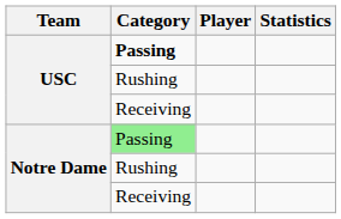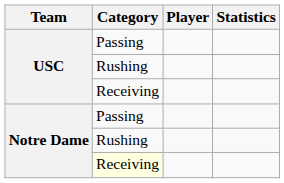USC / Passing | Category: bold -> normal
Notre Dame / Passing | Category: lightgreen background -> no background
Notre Dame / Receiving | Category: no background -> lightyellow background
